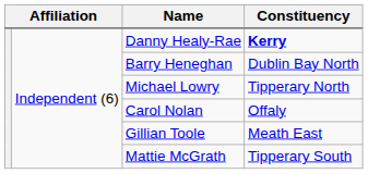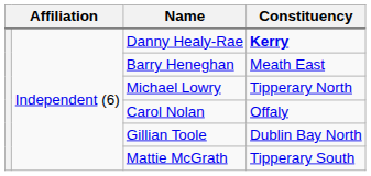Barry Heneghan | Constituency: Dublin Bay North -> Meath East
Gillian Toole | Constituency: Meath East -> Dublin Bay North
